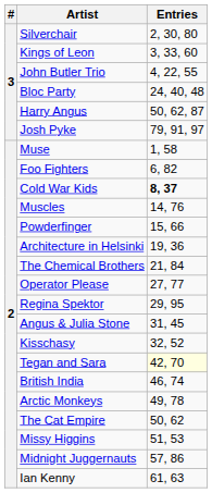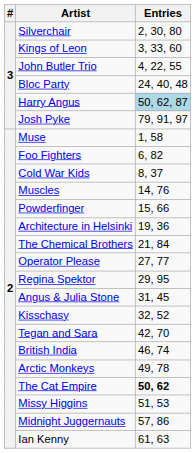Harry Angus | Entries: no background -> lightblue background
Cold War Kids | Entries: bold -> normal
Tegan and Sara | Entries: lightyellow background -> no background
The Cat Empire | Entries: normal -> bold
